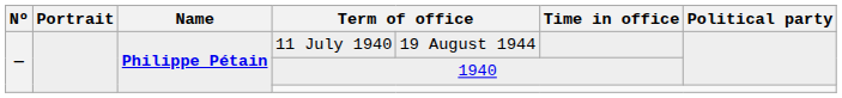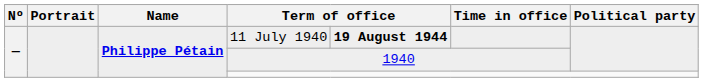11 July 1940 | column 5: normal -> bold
